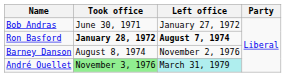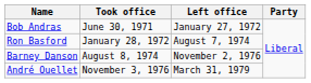Ron Basford | Took office: bold -> normal
Ron Basford | Left office: bold -> normal
André Ouellet | Took office: lightgreen background -> no background
André Ouellet | Left office: paleturquoise background -> no background
